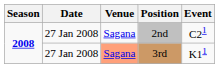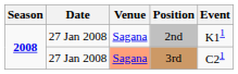2nd | Event: C21 -> K11
3rd | Event: K11 -> C21
